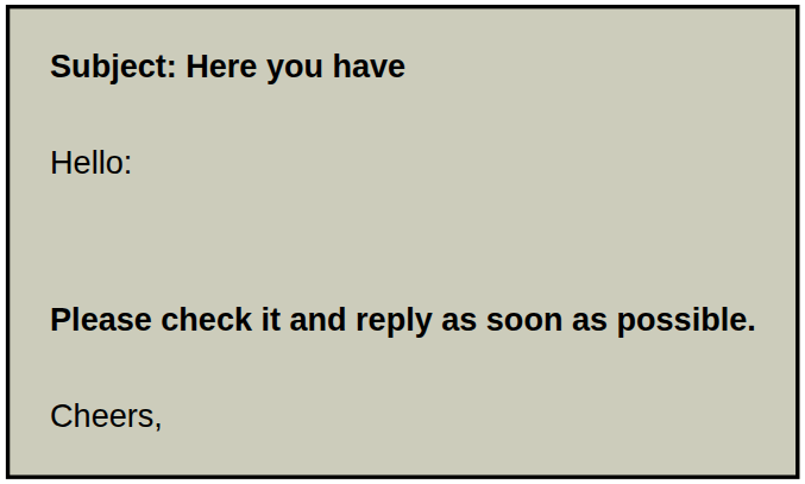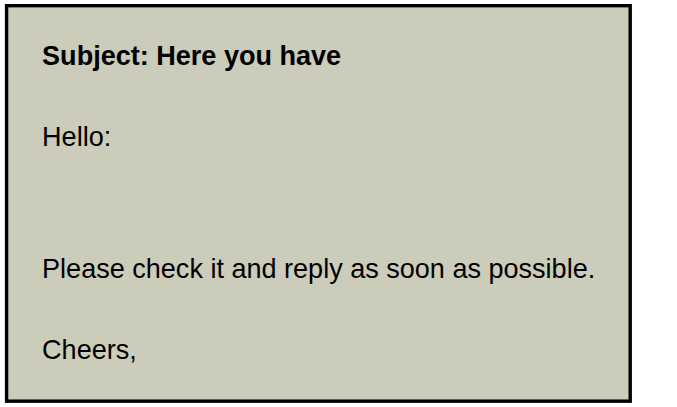row 3 | column 1: bold -> normal
